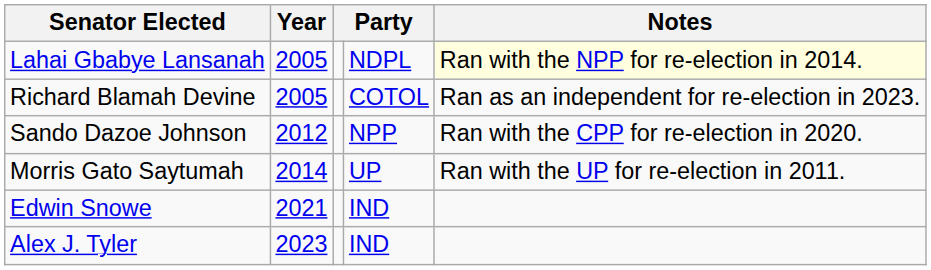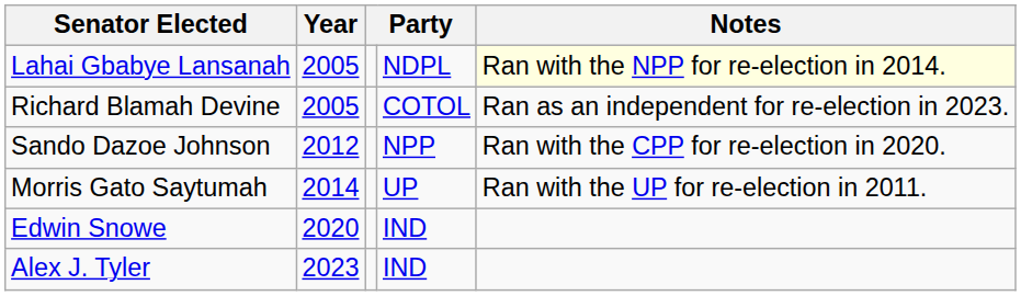Edwin Snowe | Year: 2021 -> 2020
